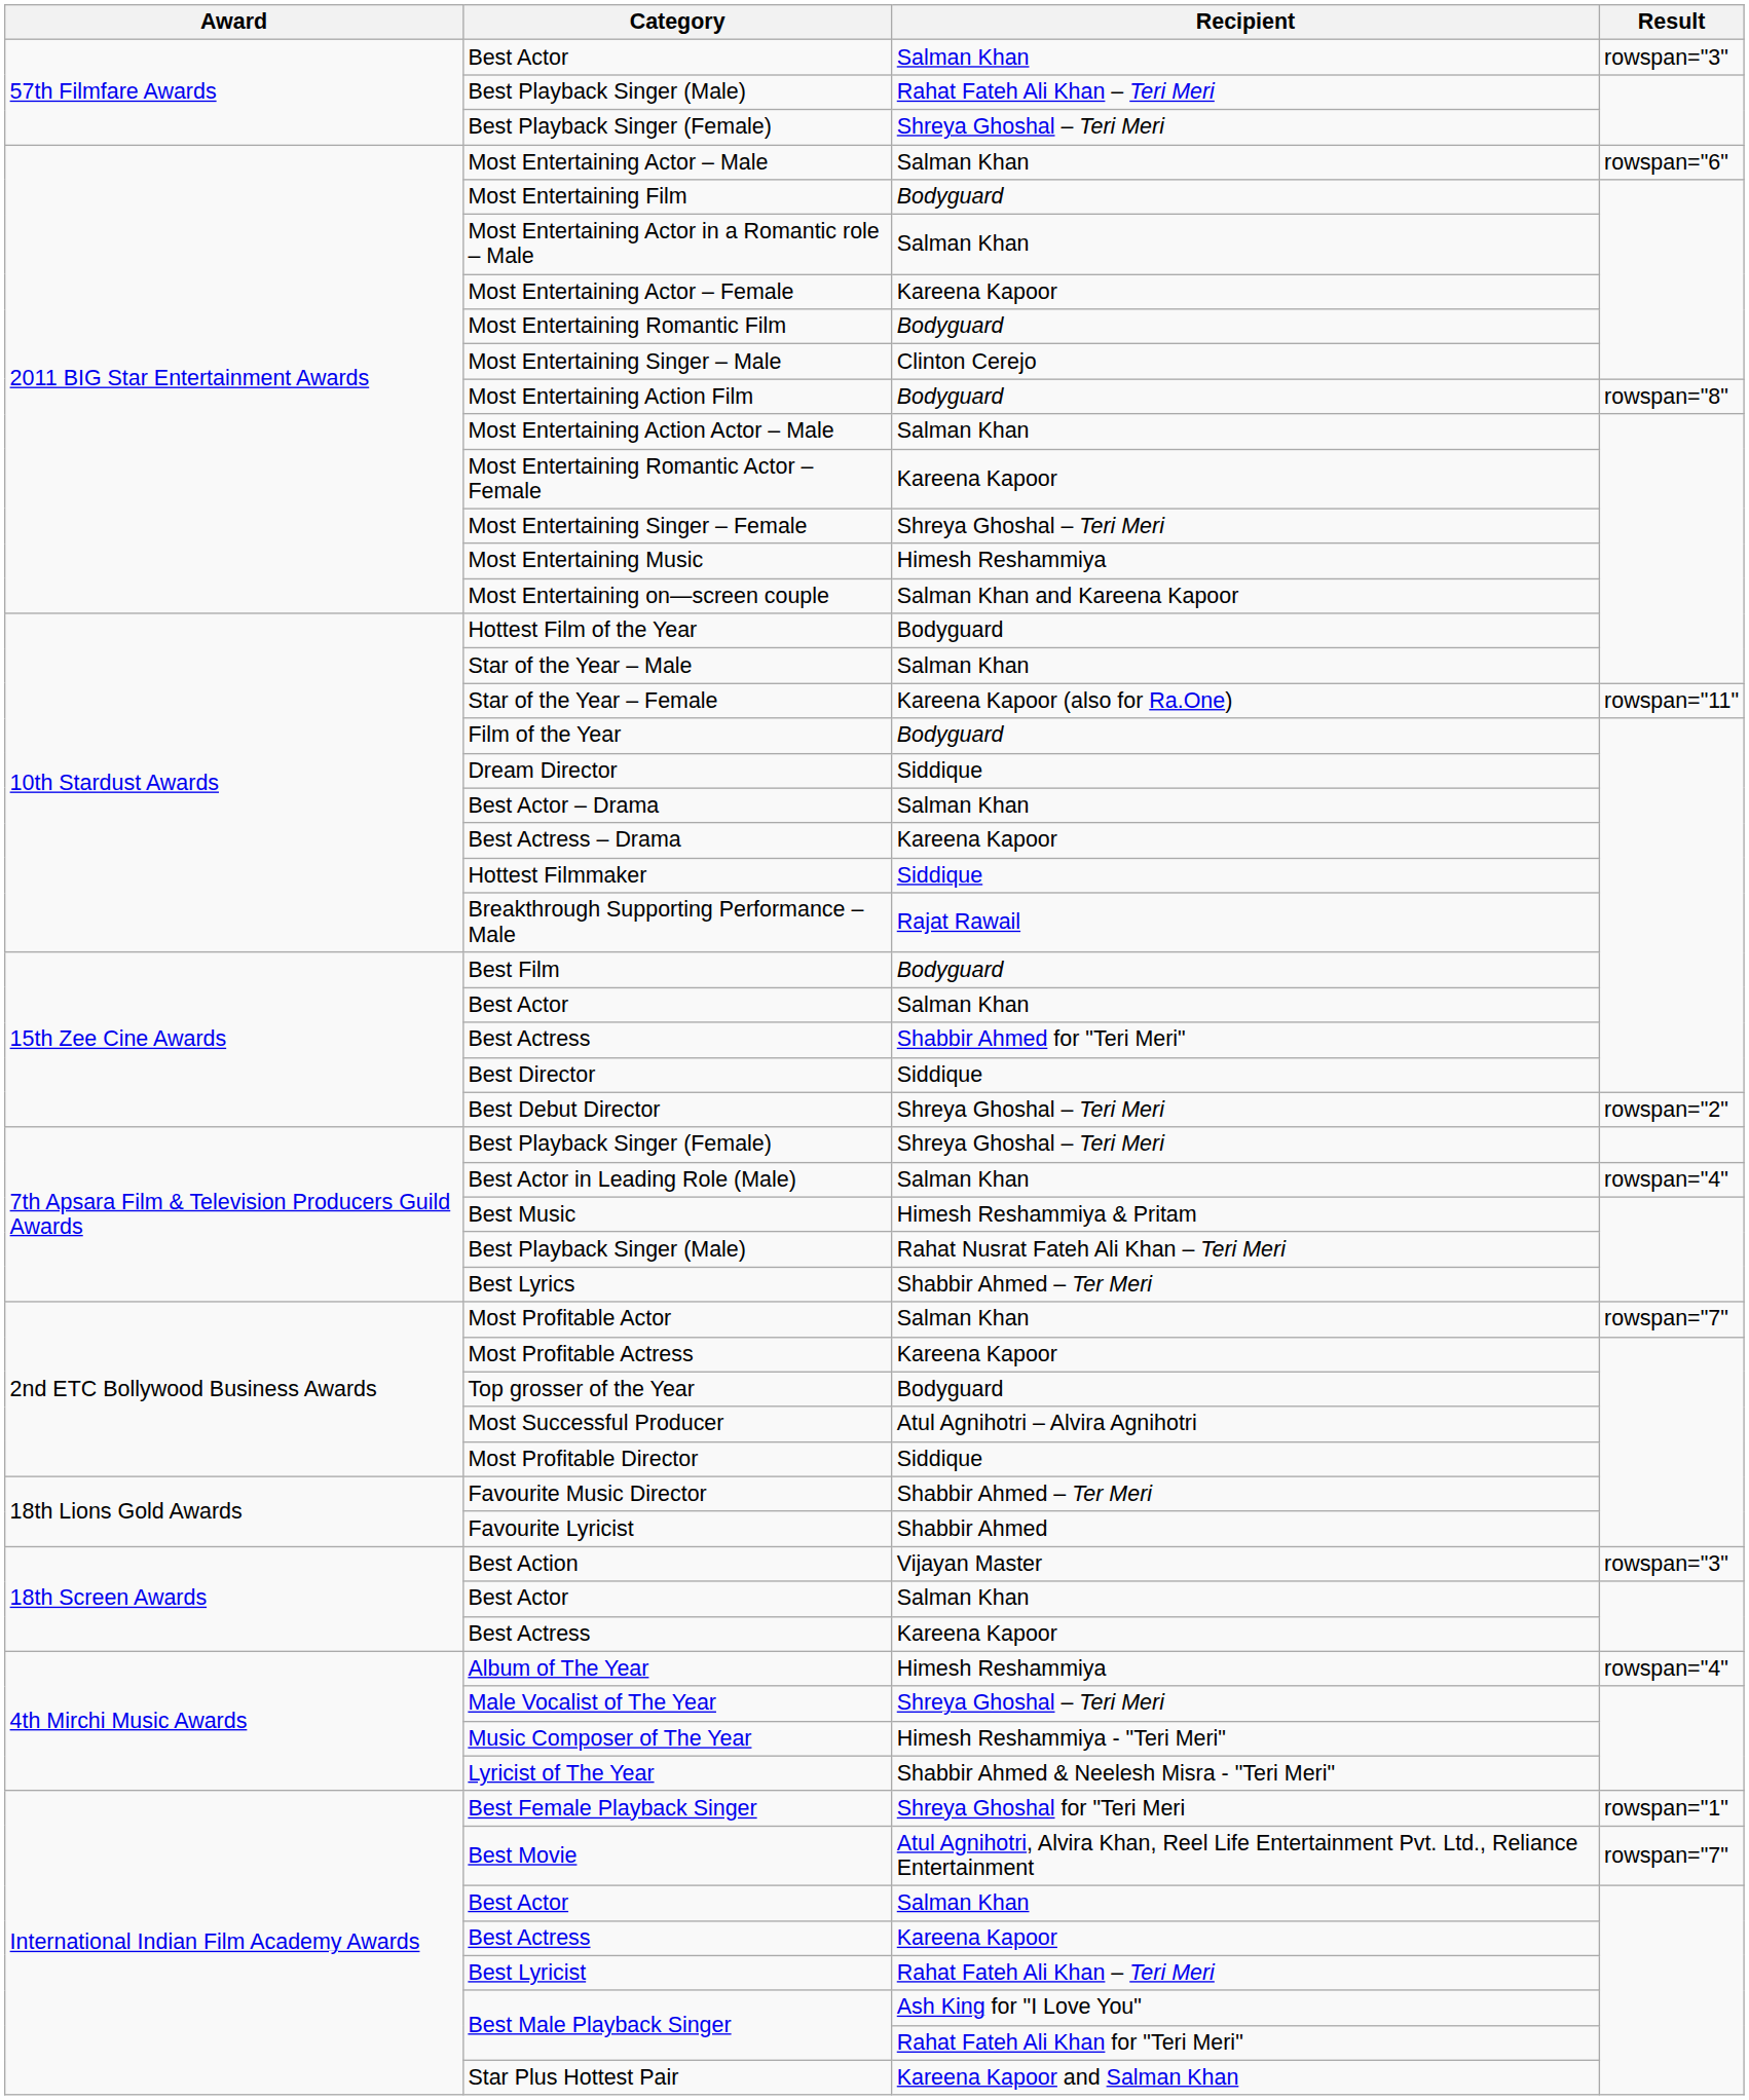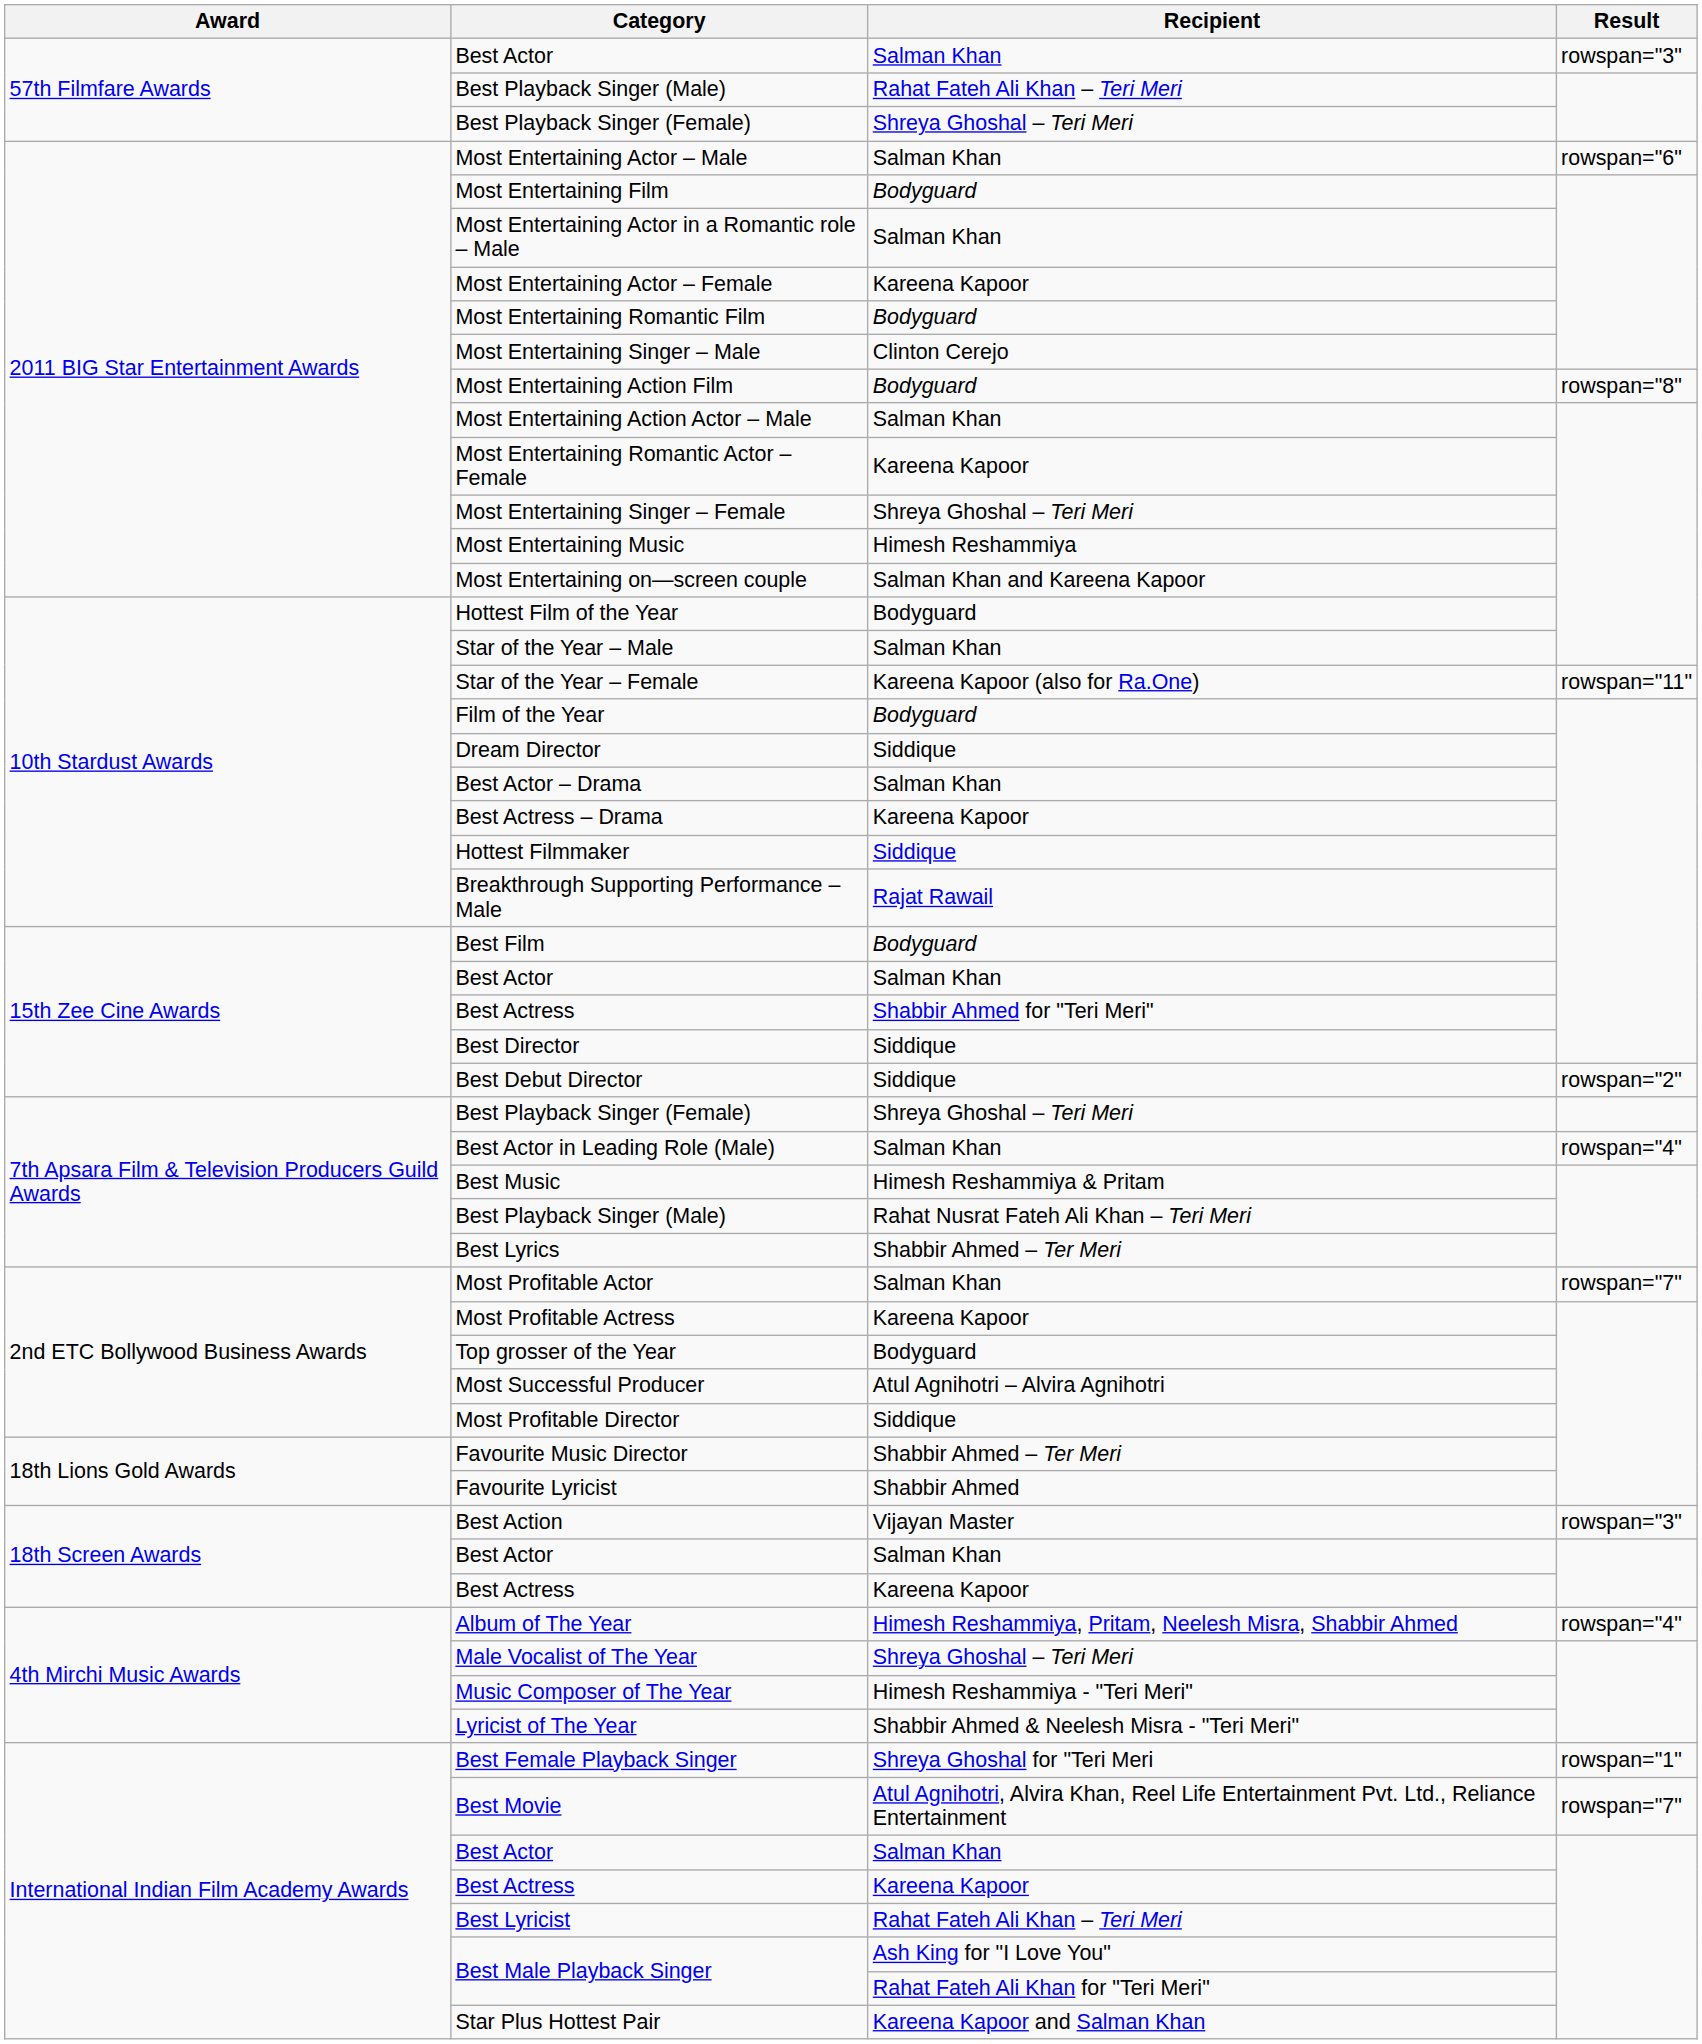Best Debut Director | Recipient: Shreya Ghoshal – Teri Meri -> Siddique
Album of The Year | Recipient: Himesh Reshammiya -> Himesh Reshammiya, Pritam, Neelesh Misra, Shabbir Ahmed
